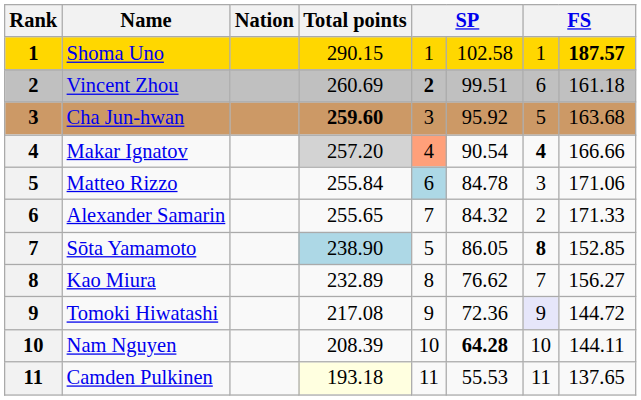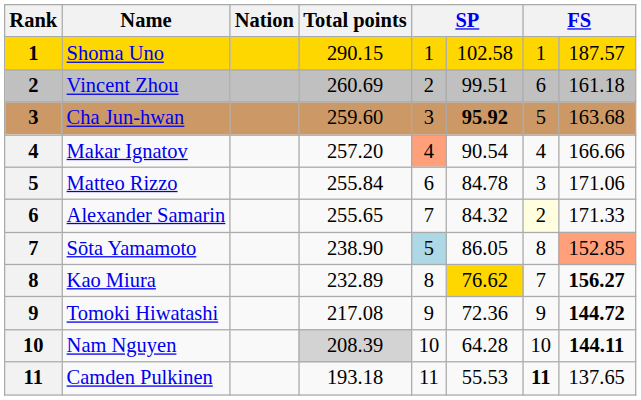Shoma Uno | column 8: bold -> normal
Vincent Zhou | column 5: bold -> normal
Cha Jun-hwan | Total points: bold -> normal
Cha Jun-hwan | column 6: normal -> bold
Makar Ignatov | Total points: lightgrey background -> no background
Makar Ignatov | column 7: bold -> normal
Matteo Rizzo | column 5: lightblue background -> no background
Alexander Samarin | column 7: no background -> lightyellow background
Sōta Yamamoto | Total points: lightblue background -> no background
Sōta Yamamoto | column 5: no background -> lightblue background
Sōta Yamamoto | column 7: bold -> normal
Sōta Yamamoto | column 8: no background -> lightsalmon background
Kao Miura | column 6: no background -> gold background
Kao Miura | column 8: normal -> bold
Tomoki Hiwatashi | column 7: lavender background -> no background
Tomoki Hiwatashi | column 8: normal -> bold
Nam Nguyen | Total points: no background -> lightgrey background
Nam Nguyen | column 6: bold -> normal
Nam Nguyen | column 8: normal -> bold
Camden Pulkinen | Total points: lightyellow background -> no background
Camden Pulkinen | column 7: normal -> bold
